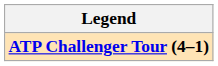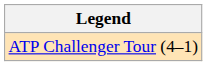row 2 | column 1: bold -> normal
